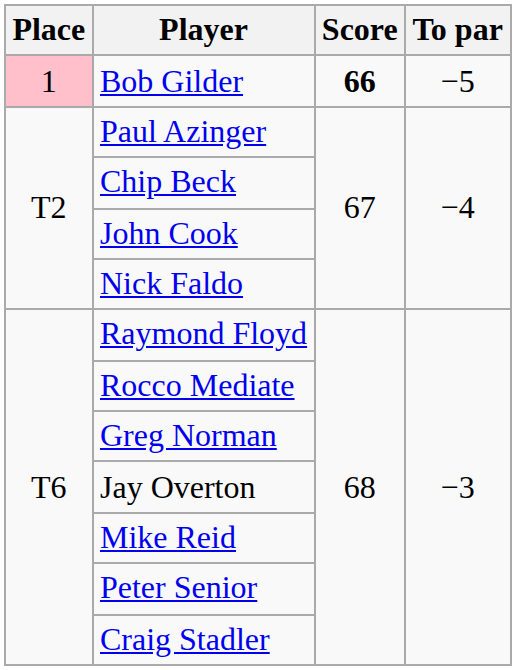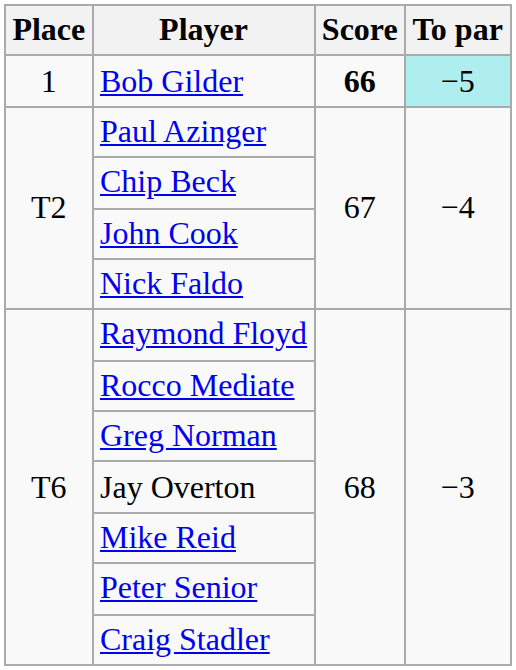Bob Gilder | Place: pink background -> no background
Bob Gilder | To par: no background -> paleturquoise background
